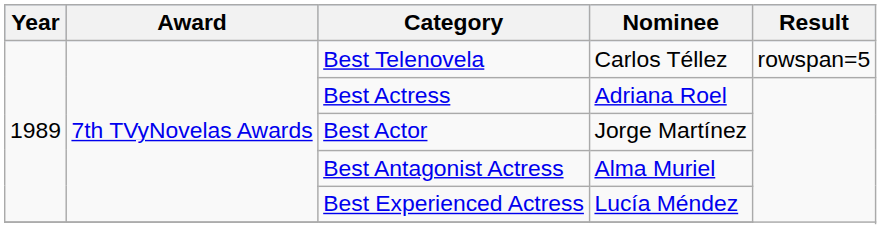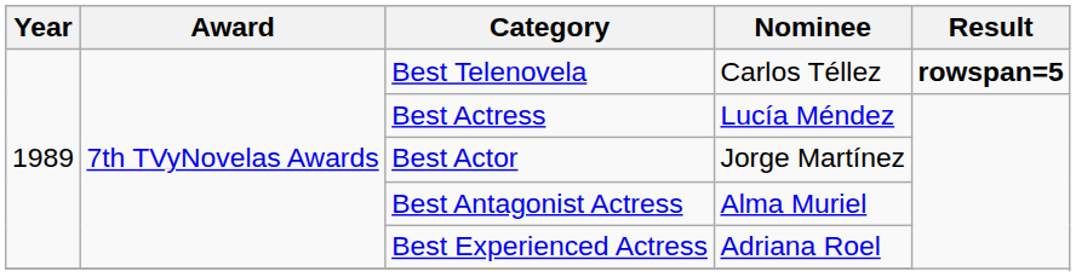Best Telenovela | Result: normal -> bold
Best Actress | Nominee: Adriana Roel -> Lucía Méndez
Best Experienced Actress | Nominee: Lucía Méndez -> Adriana Roel
